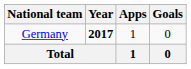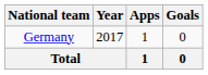Germany | Year: bold -> normal
